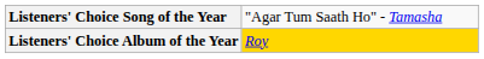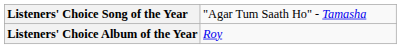Listeners' Choice Album of the Year | column 2: gold background -> no background
